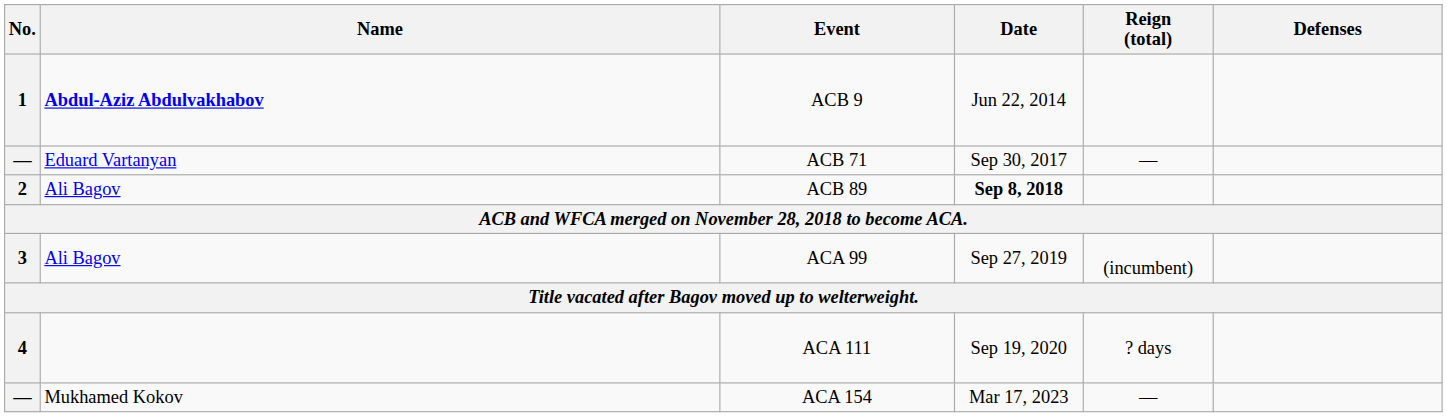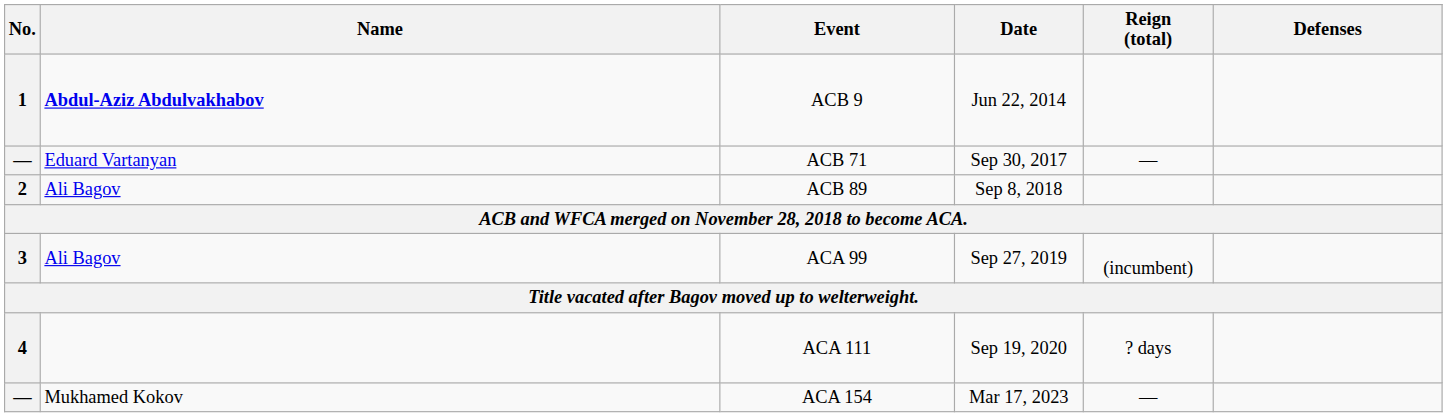ACB 89 | Date: bold -> normal
